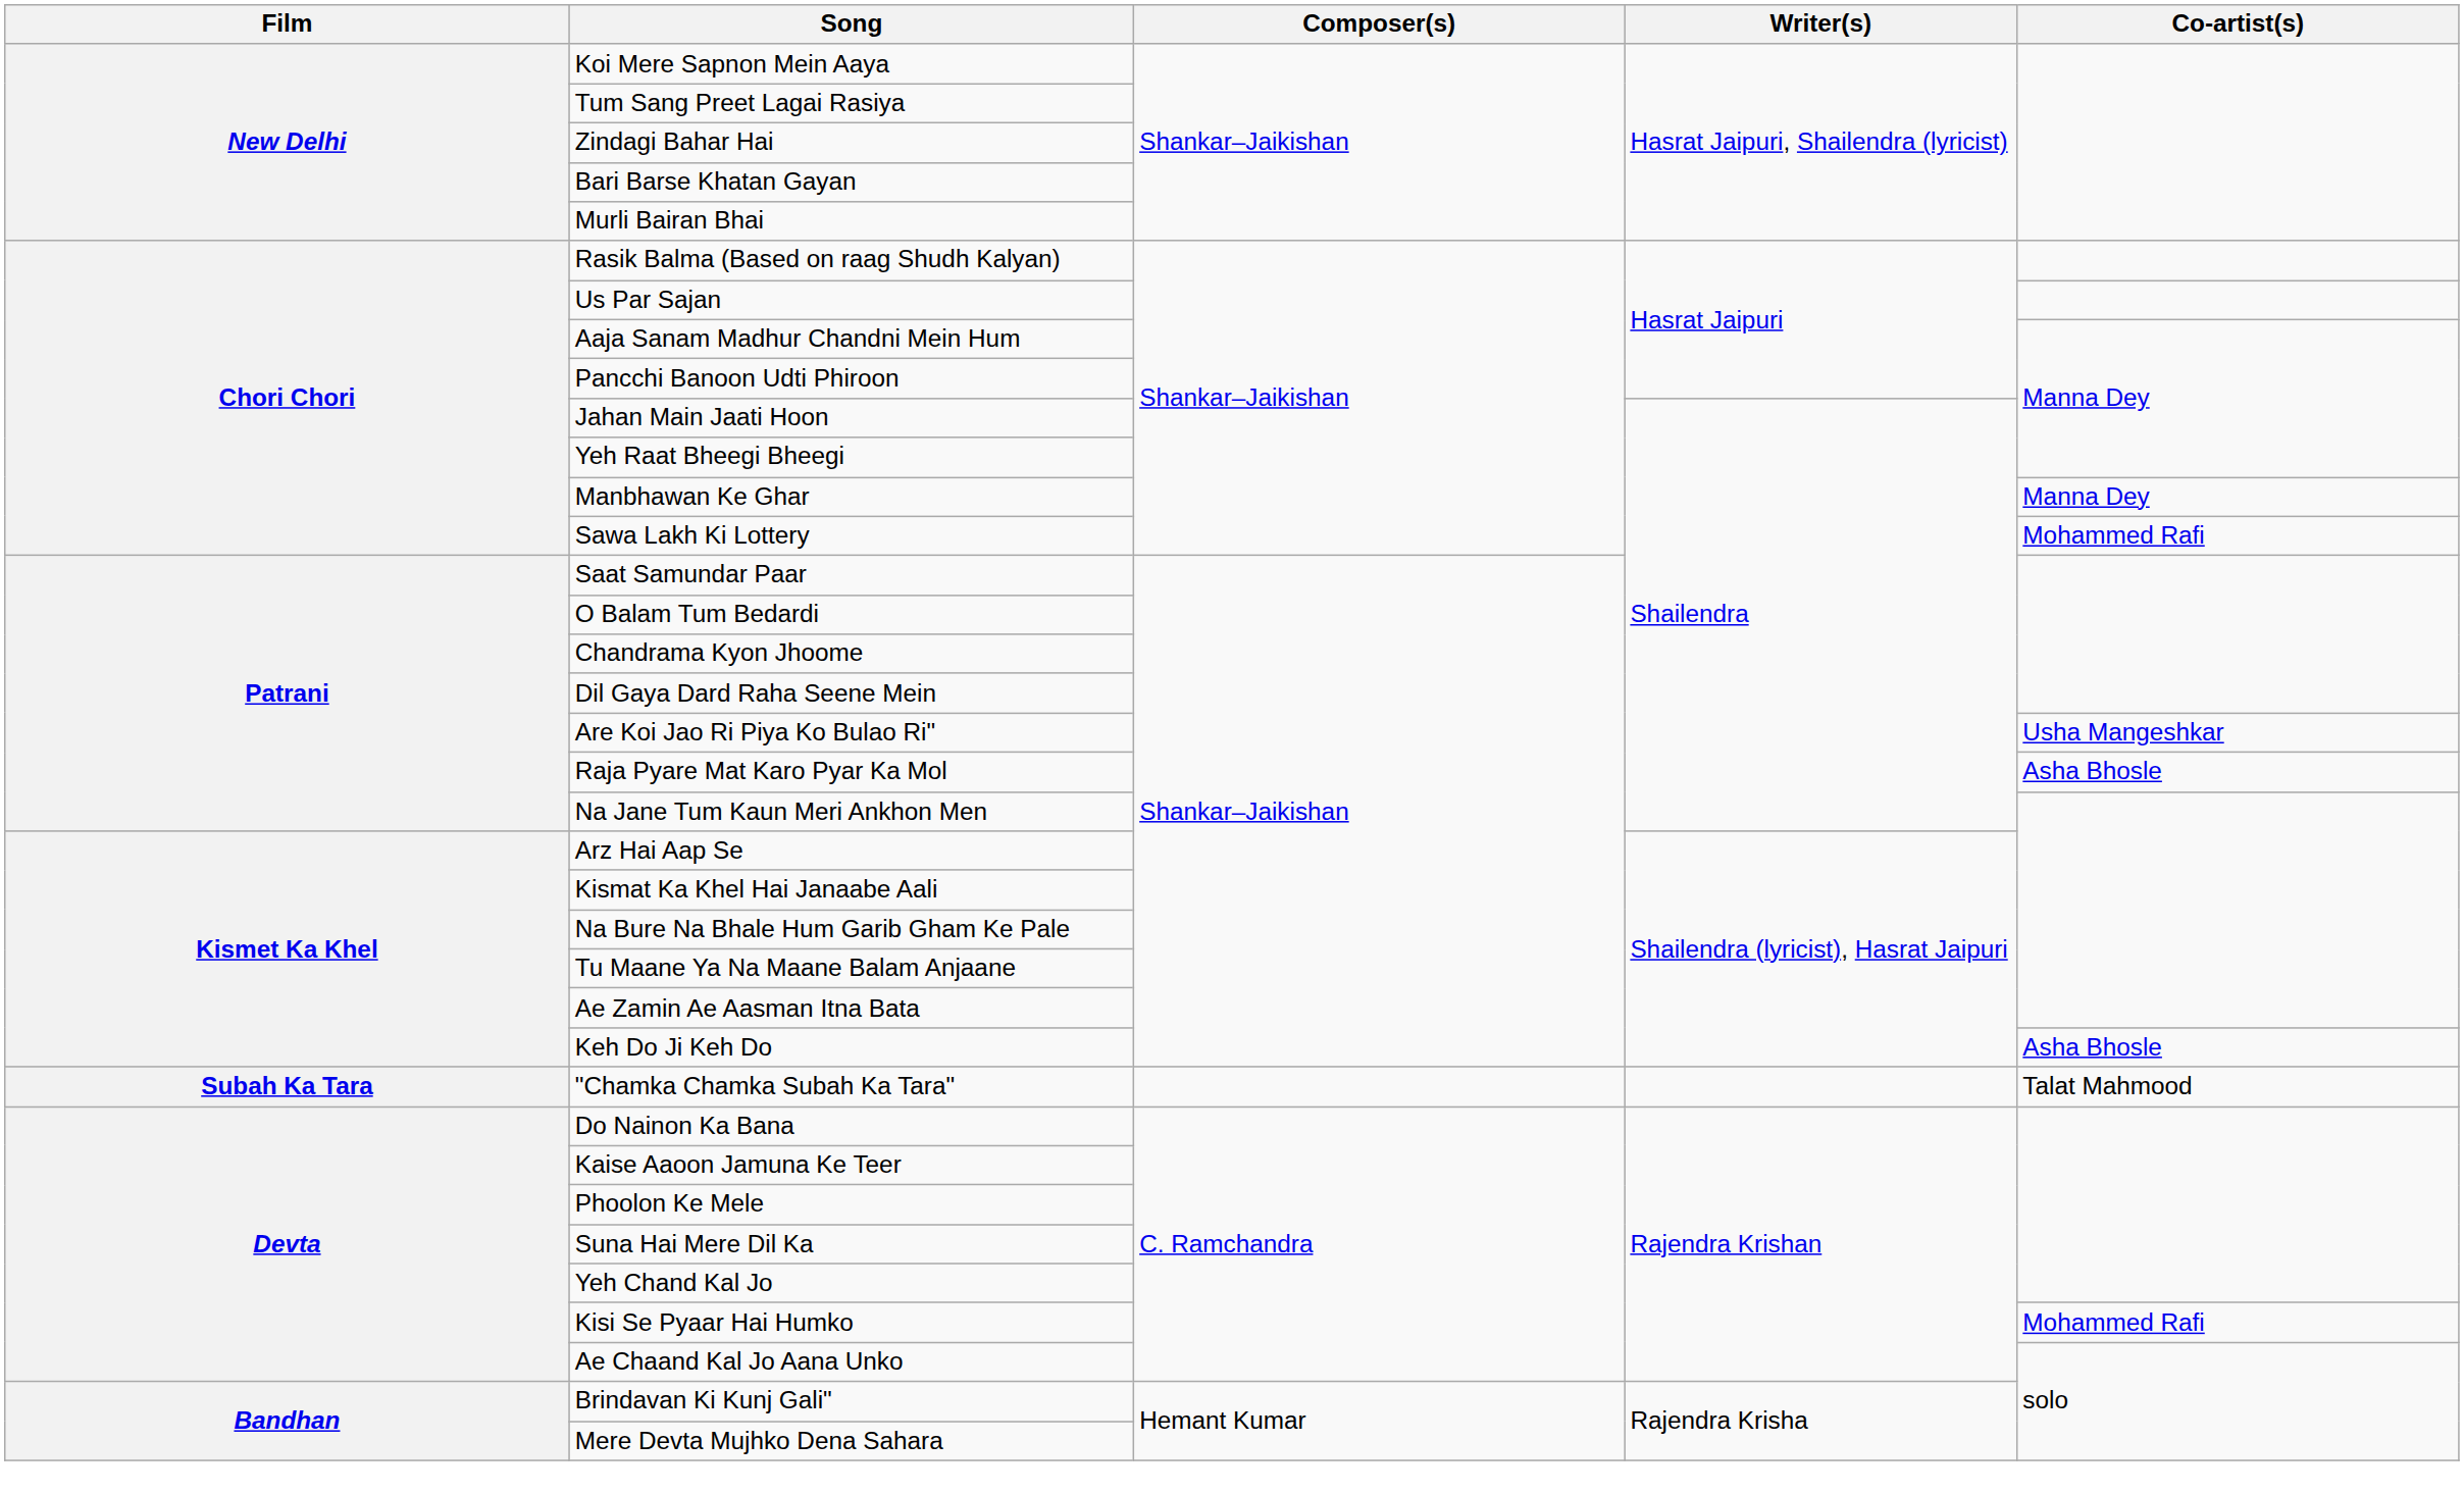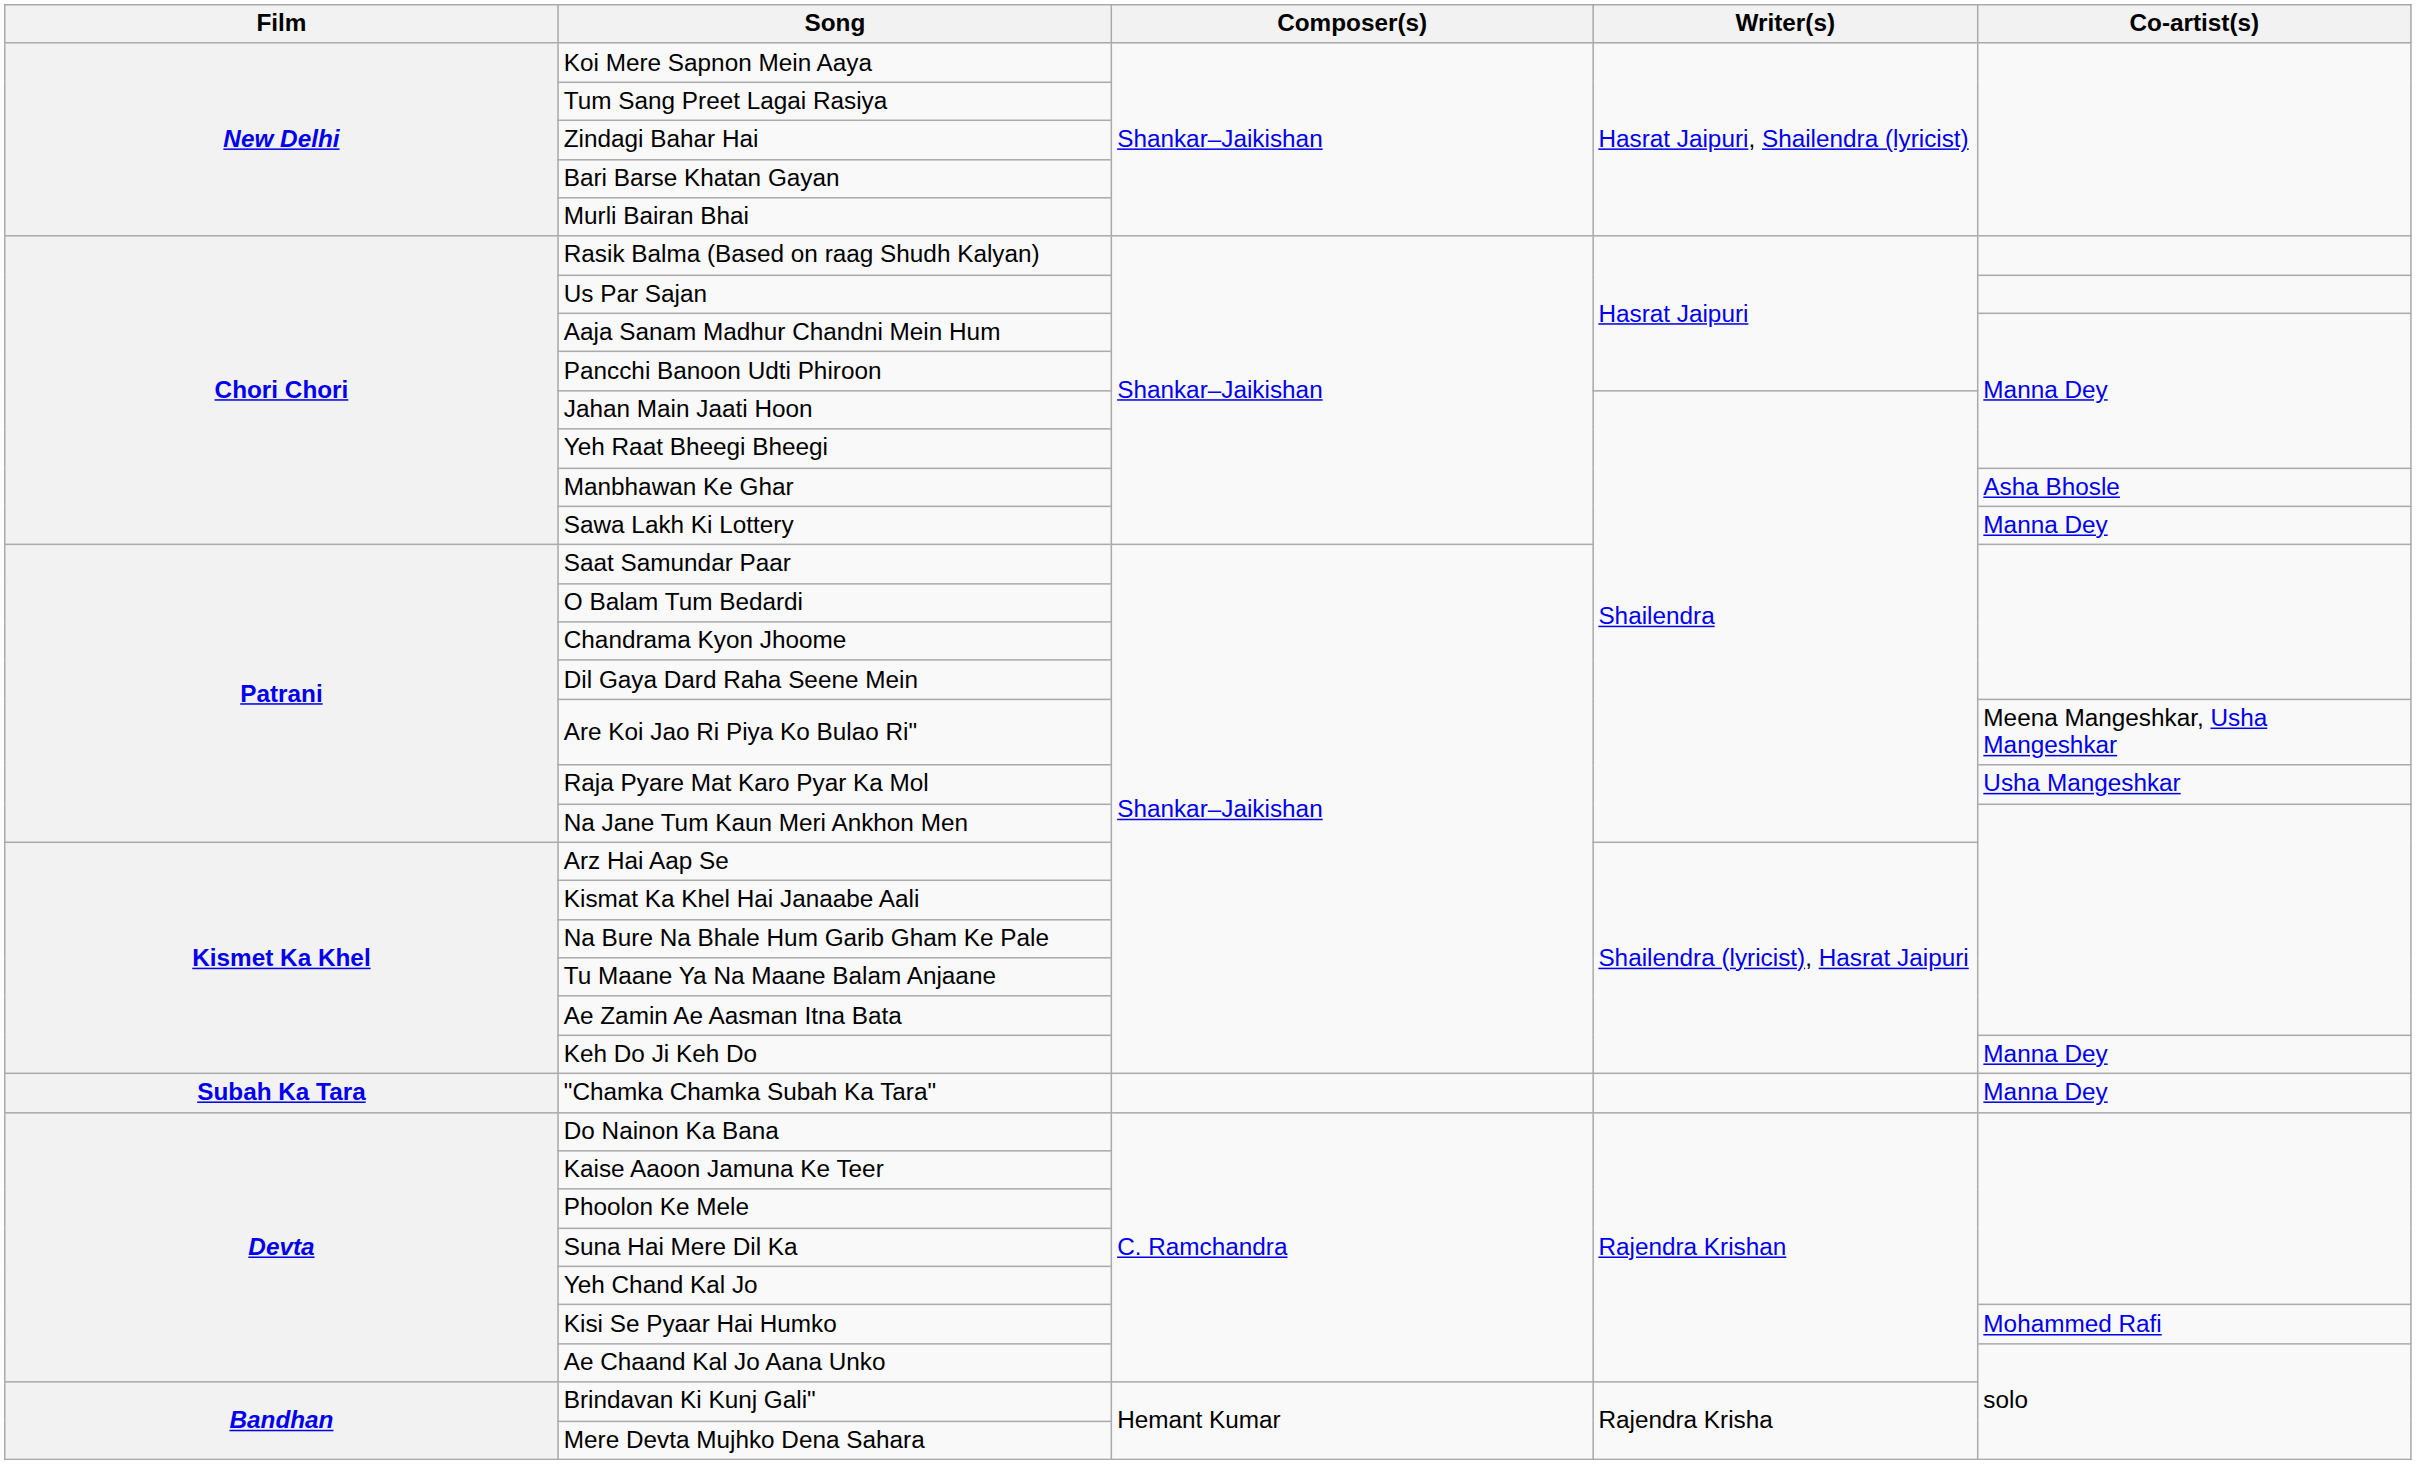Manbhawan Ke Ghar | Co-artist(s): Manna Dey -> Asha Bhosle
Sawa Lakh Ki Lottery | Co-artist(s): Mohammed Rafi -> Manna Dey
Are Koi Jao Ri Piya Ko Bulao Ri" | Co-artist(s): Usha Mangeshkar -> Meena Mangeshkar, Usha Mangeshkar
Raja Pyare Mat Karo Pyar Ka Mol | Co-artist(s): Asha Bhosle -> Usha Mangeshkar
Keh Do Ji Keh Do | Co-artist(s): Asha Bhosle -> Manna Dey
"Chamka Chamka Subah Ka Tara" | Co-artist(s): Talat Mahmood -> Manna Dey
